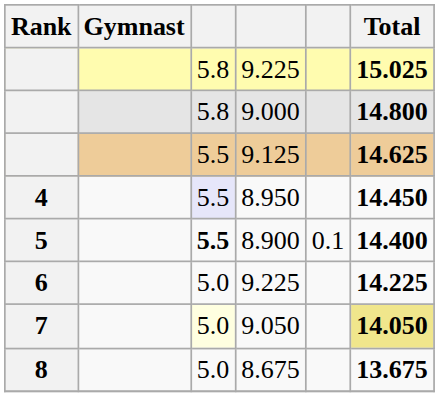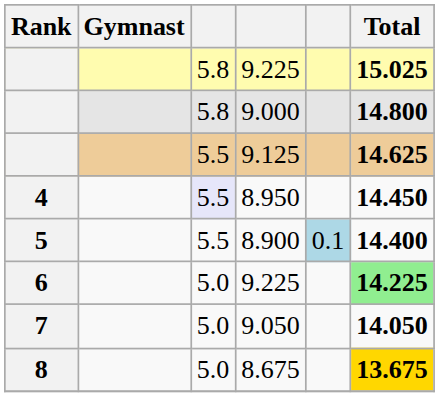8.900 | column 3: bold -> normal
8.900 | column 5: no background -> lightblue background
6 / 9.225 | Total: no background -> lightgreen background
9.050 | column 3: lightyellow background -> no background
9.050 | Total: khaki background -> no background
8.675 | Total: no background -> gold background
